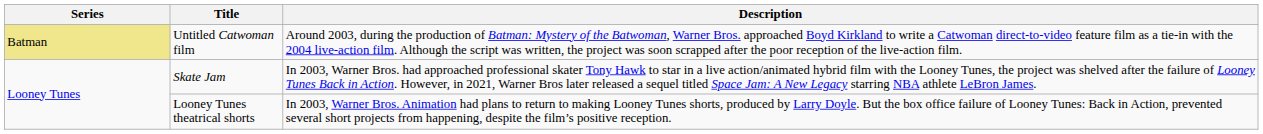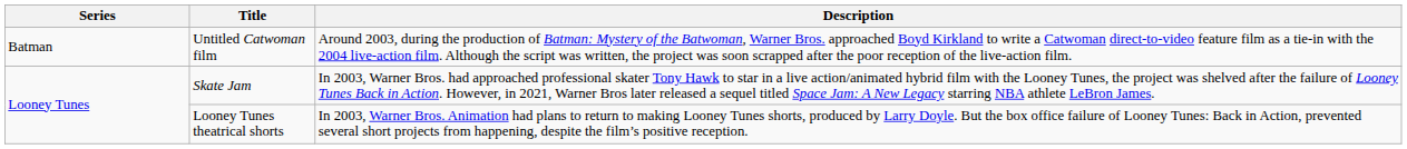Untitled Catwoman film | Series: khaki background -> no background
